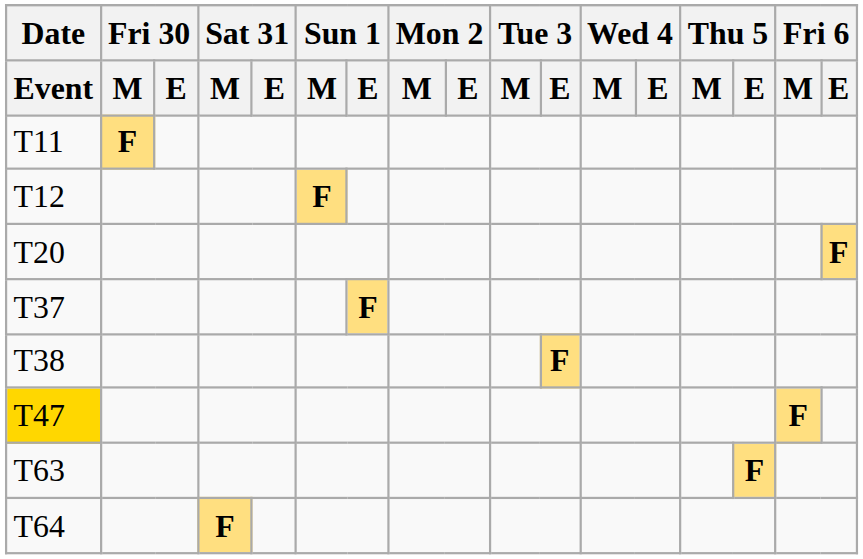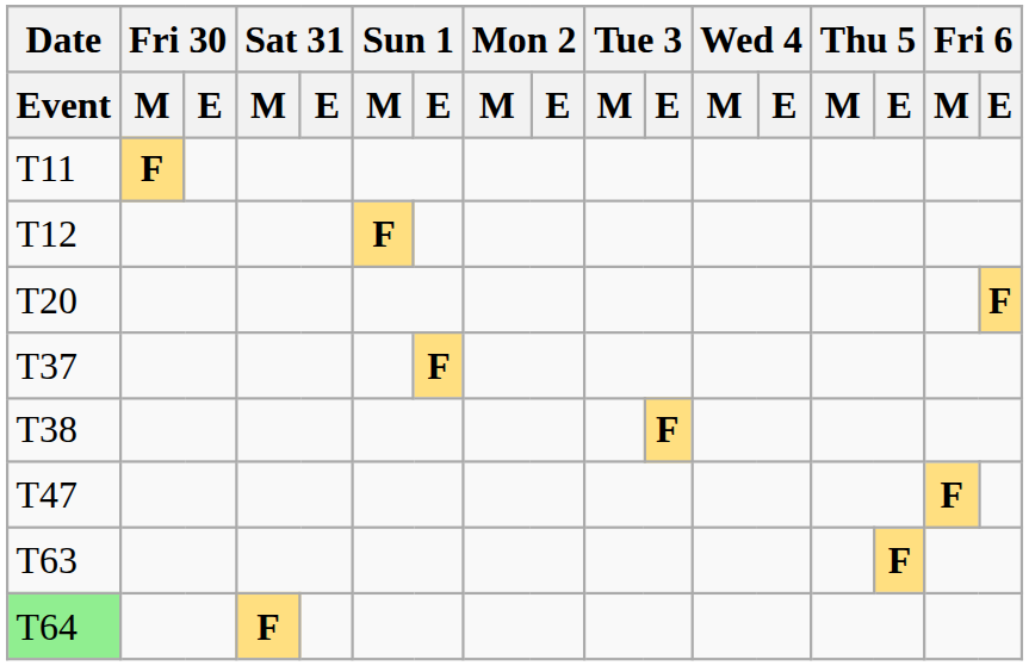T47 | Date / Event: gold background -> no background
T64 | Date / Event: no background -> lightgreen background
